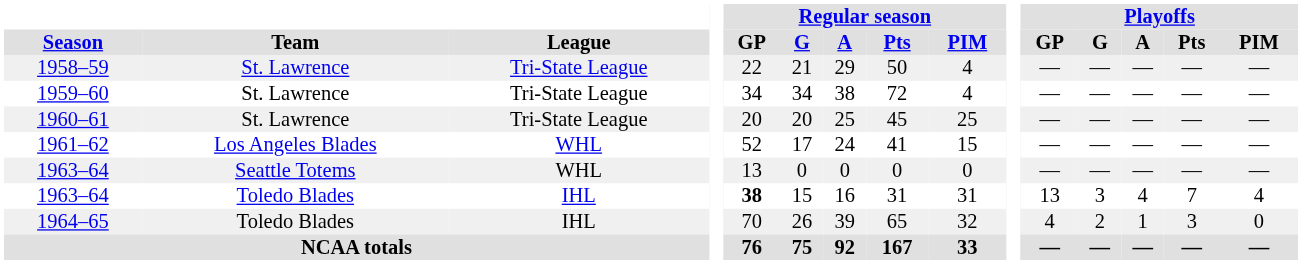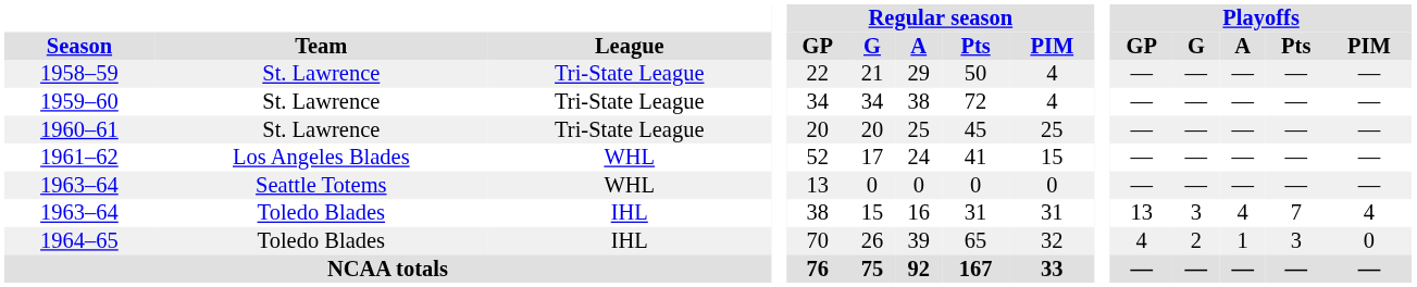1963–64 / Toledo Blades | Regular season / GP: bold -> normal
